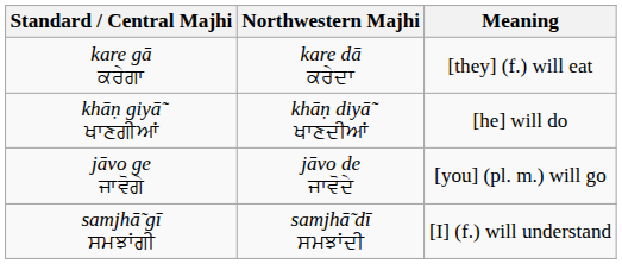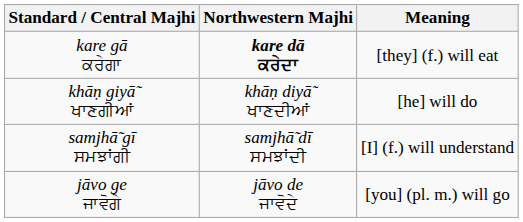kare gā ਕਰੇਗਾ | Northwestern Majhi: normal -> bold
rows swapped: jāvo ge ਜਾਵੋਗੇ <-> samjhā̃ gī ਸਮਝਾਂਗੀ
